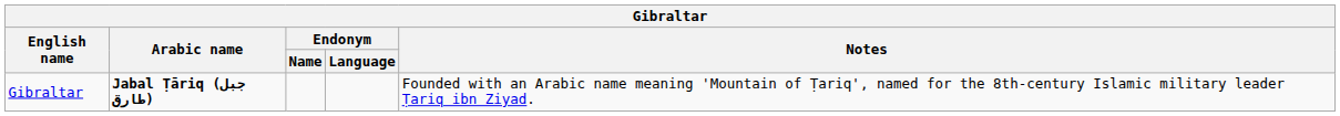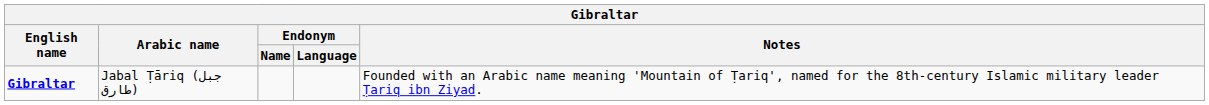row 4 | English name: normal -> bold
row 4 | Arabic name: bold -> normal
